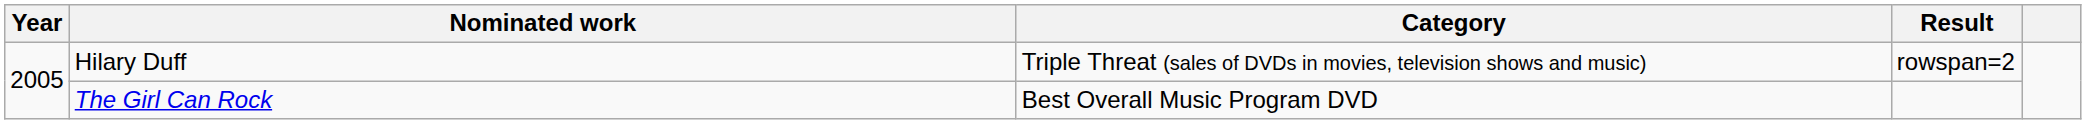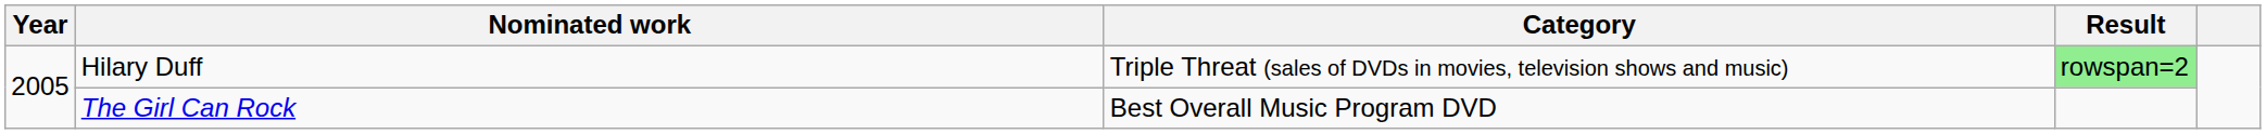Hilary Duff | Result: no background -> lightgreen background
